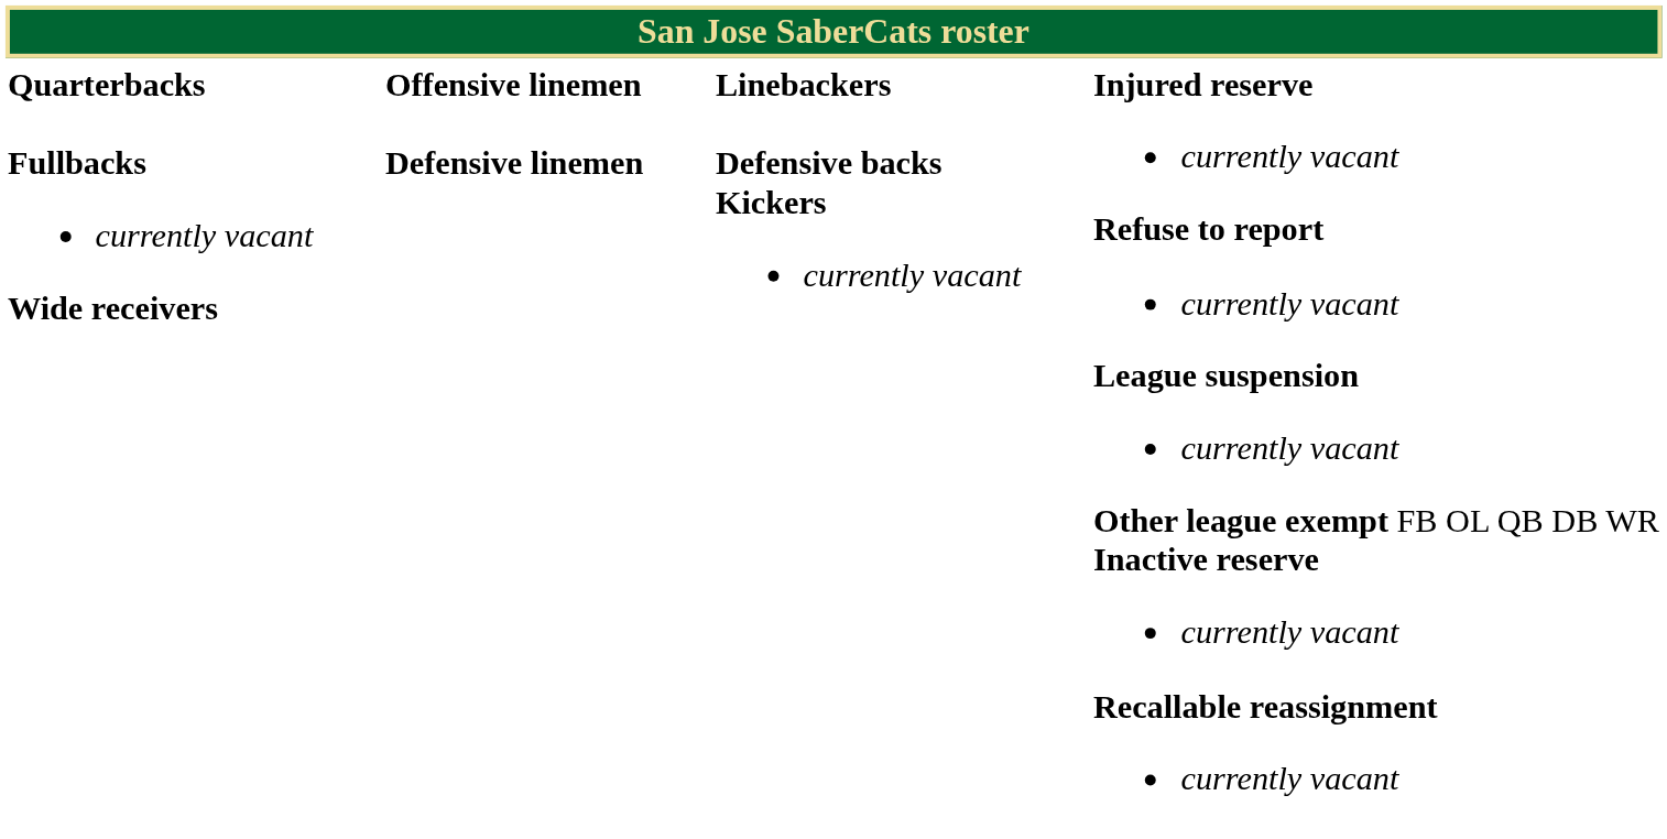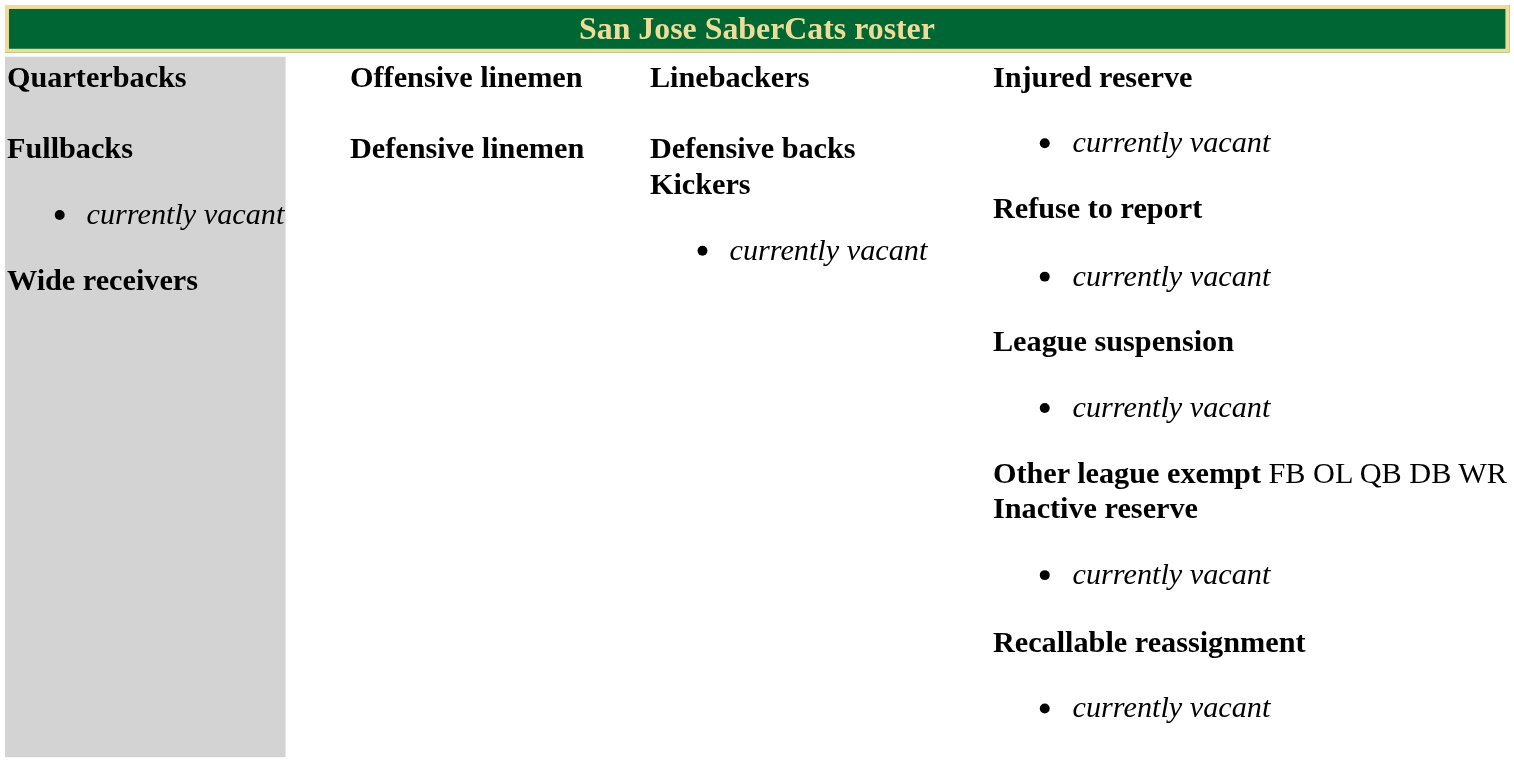Quarterbacks Fullbacks currently vacant Wide receivers | column 1: no background -> lightgrey background
